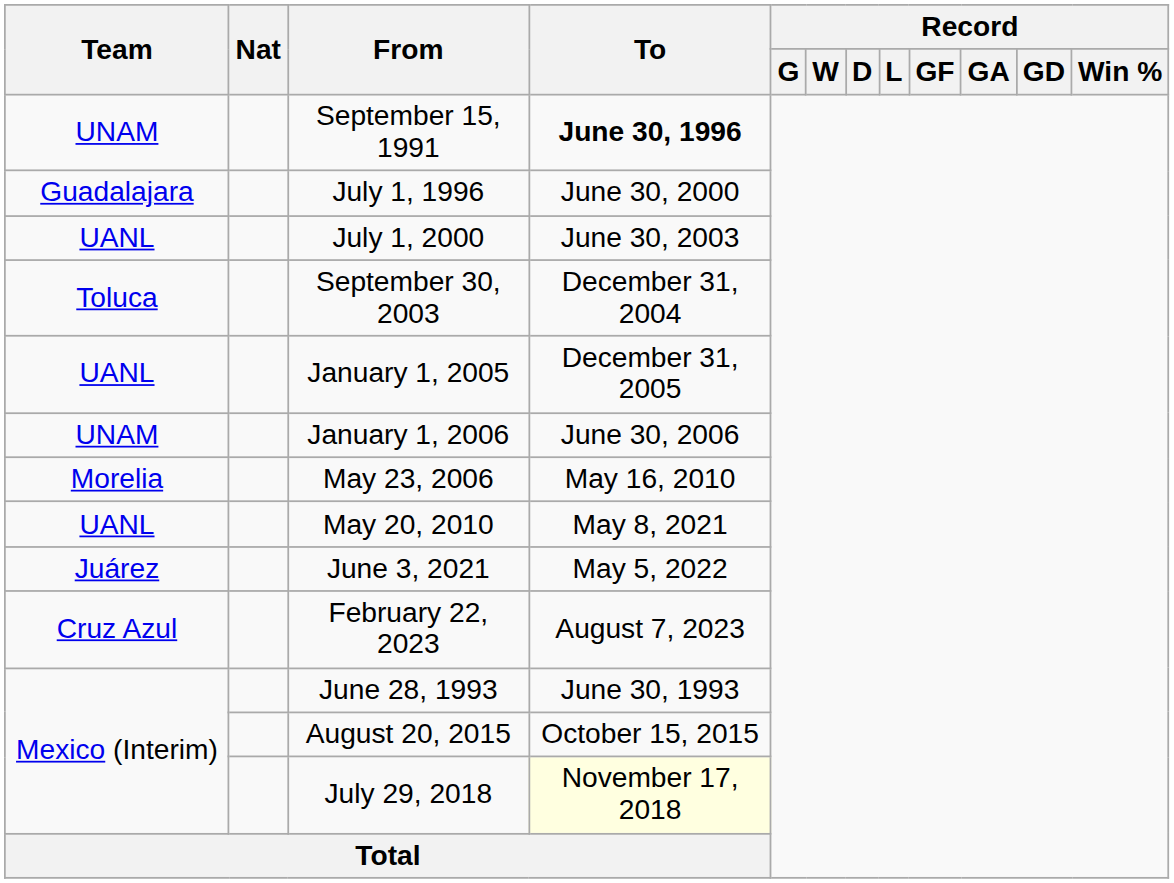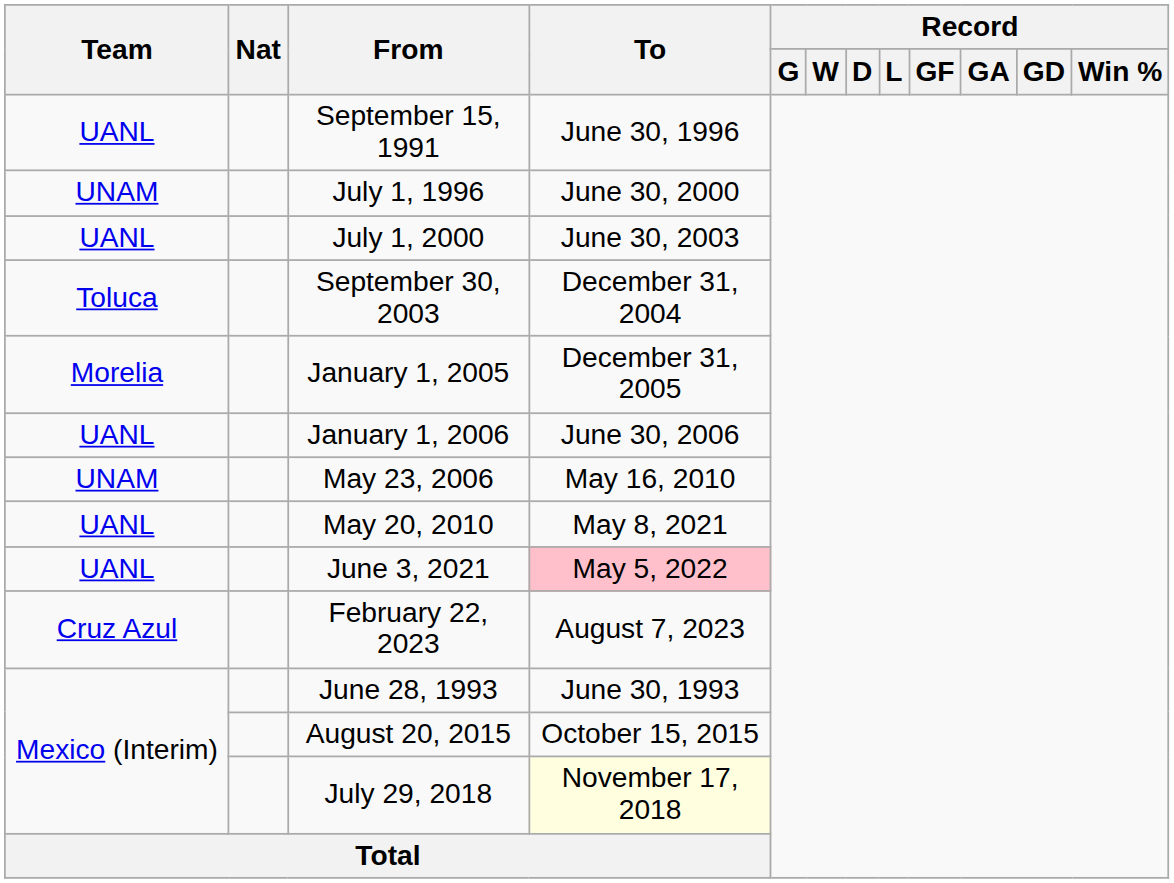September 15, 1991 | Team: UNAM -> UANL
September 15, 1991 | To: bold -> normal
July 1, 1996 | Team: Guadalajara -> UNAM
January 1, 2005 | Team: UANL -> Morelia
January 1, 2006 | Team: UNAM -> UANL
May 23, 2006 | Team: Morelia -> UNAM
June 3, 2021 | Team: Juárez -> UANL
June 3, 2021 | To: no background -> pink background
